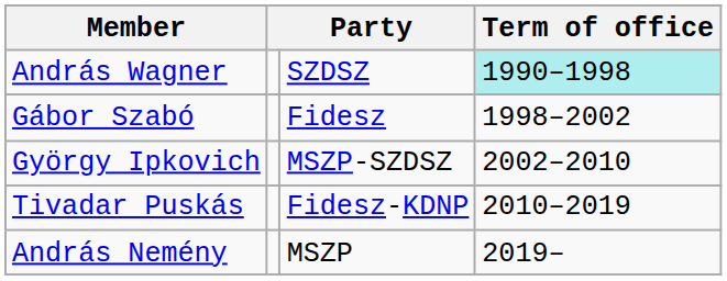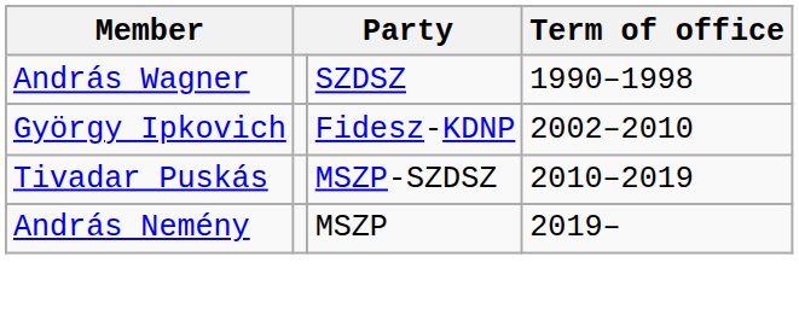András Wagner | Term of office: paleturquoise background -> no background
- row: Gábor Szabó | Fidesz | 1998–2002
György Ipkovich | column 3: MSZP-SZDSZ -> Fidesz-KDNP
Tivadar Puskás | column 3: Fidesz-KDNP -> MSZP-SZDSZ
